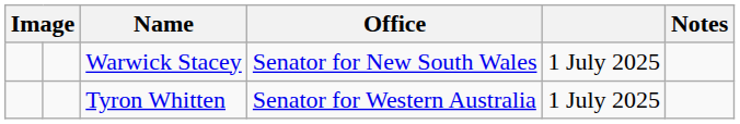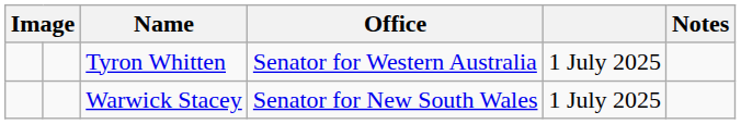rows swapped: Warwick Stacey <-> Tyron Whitten
